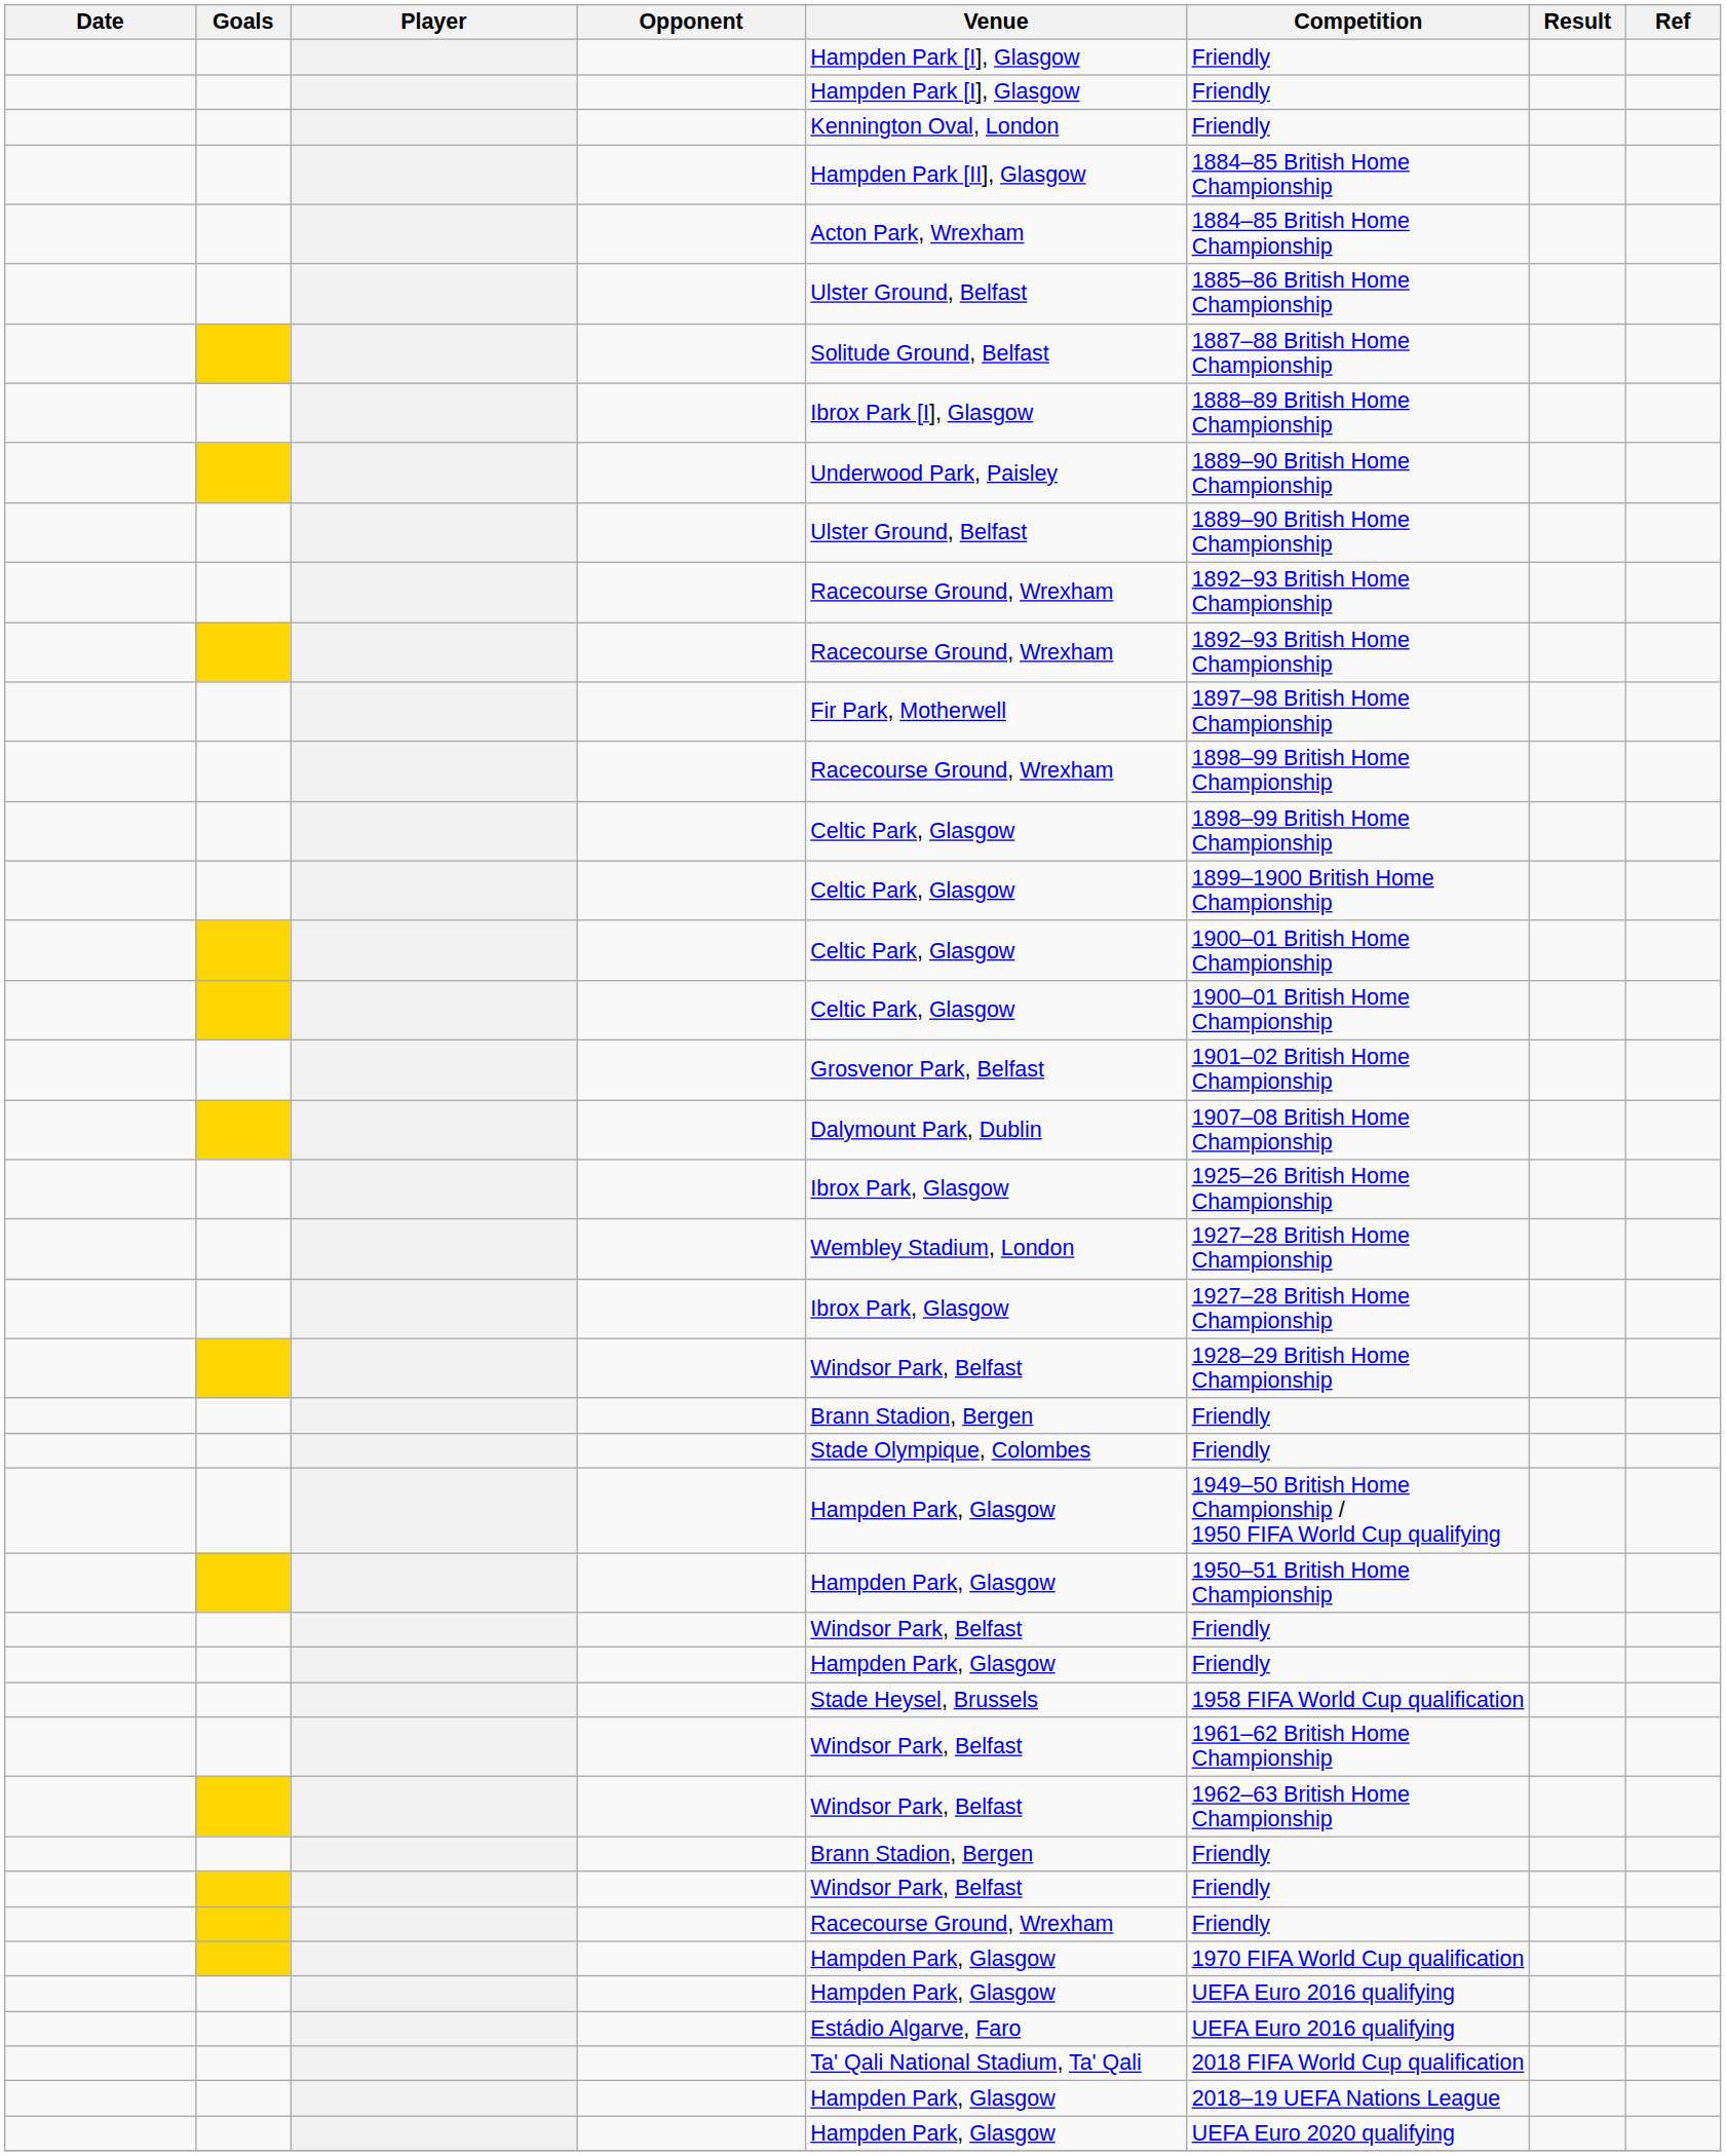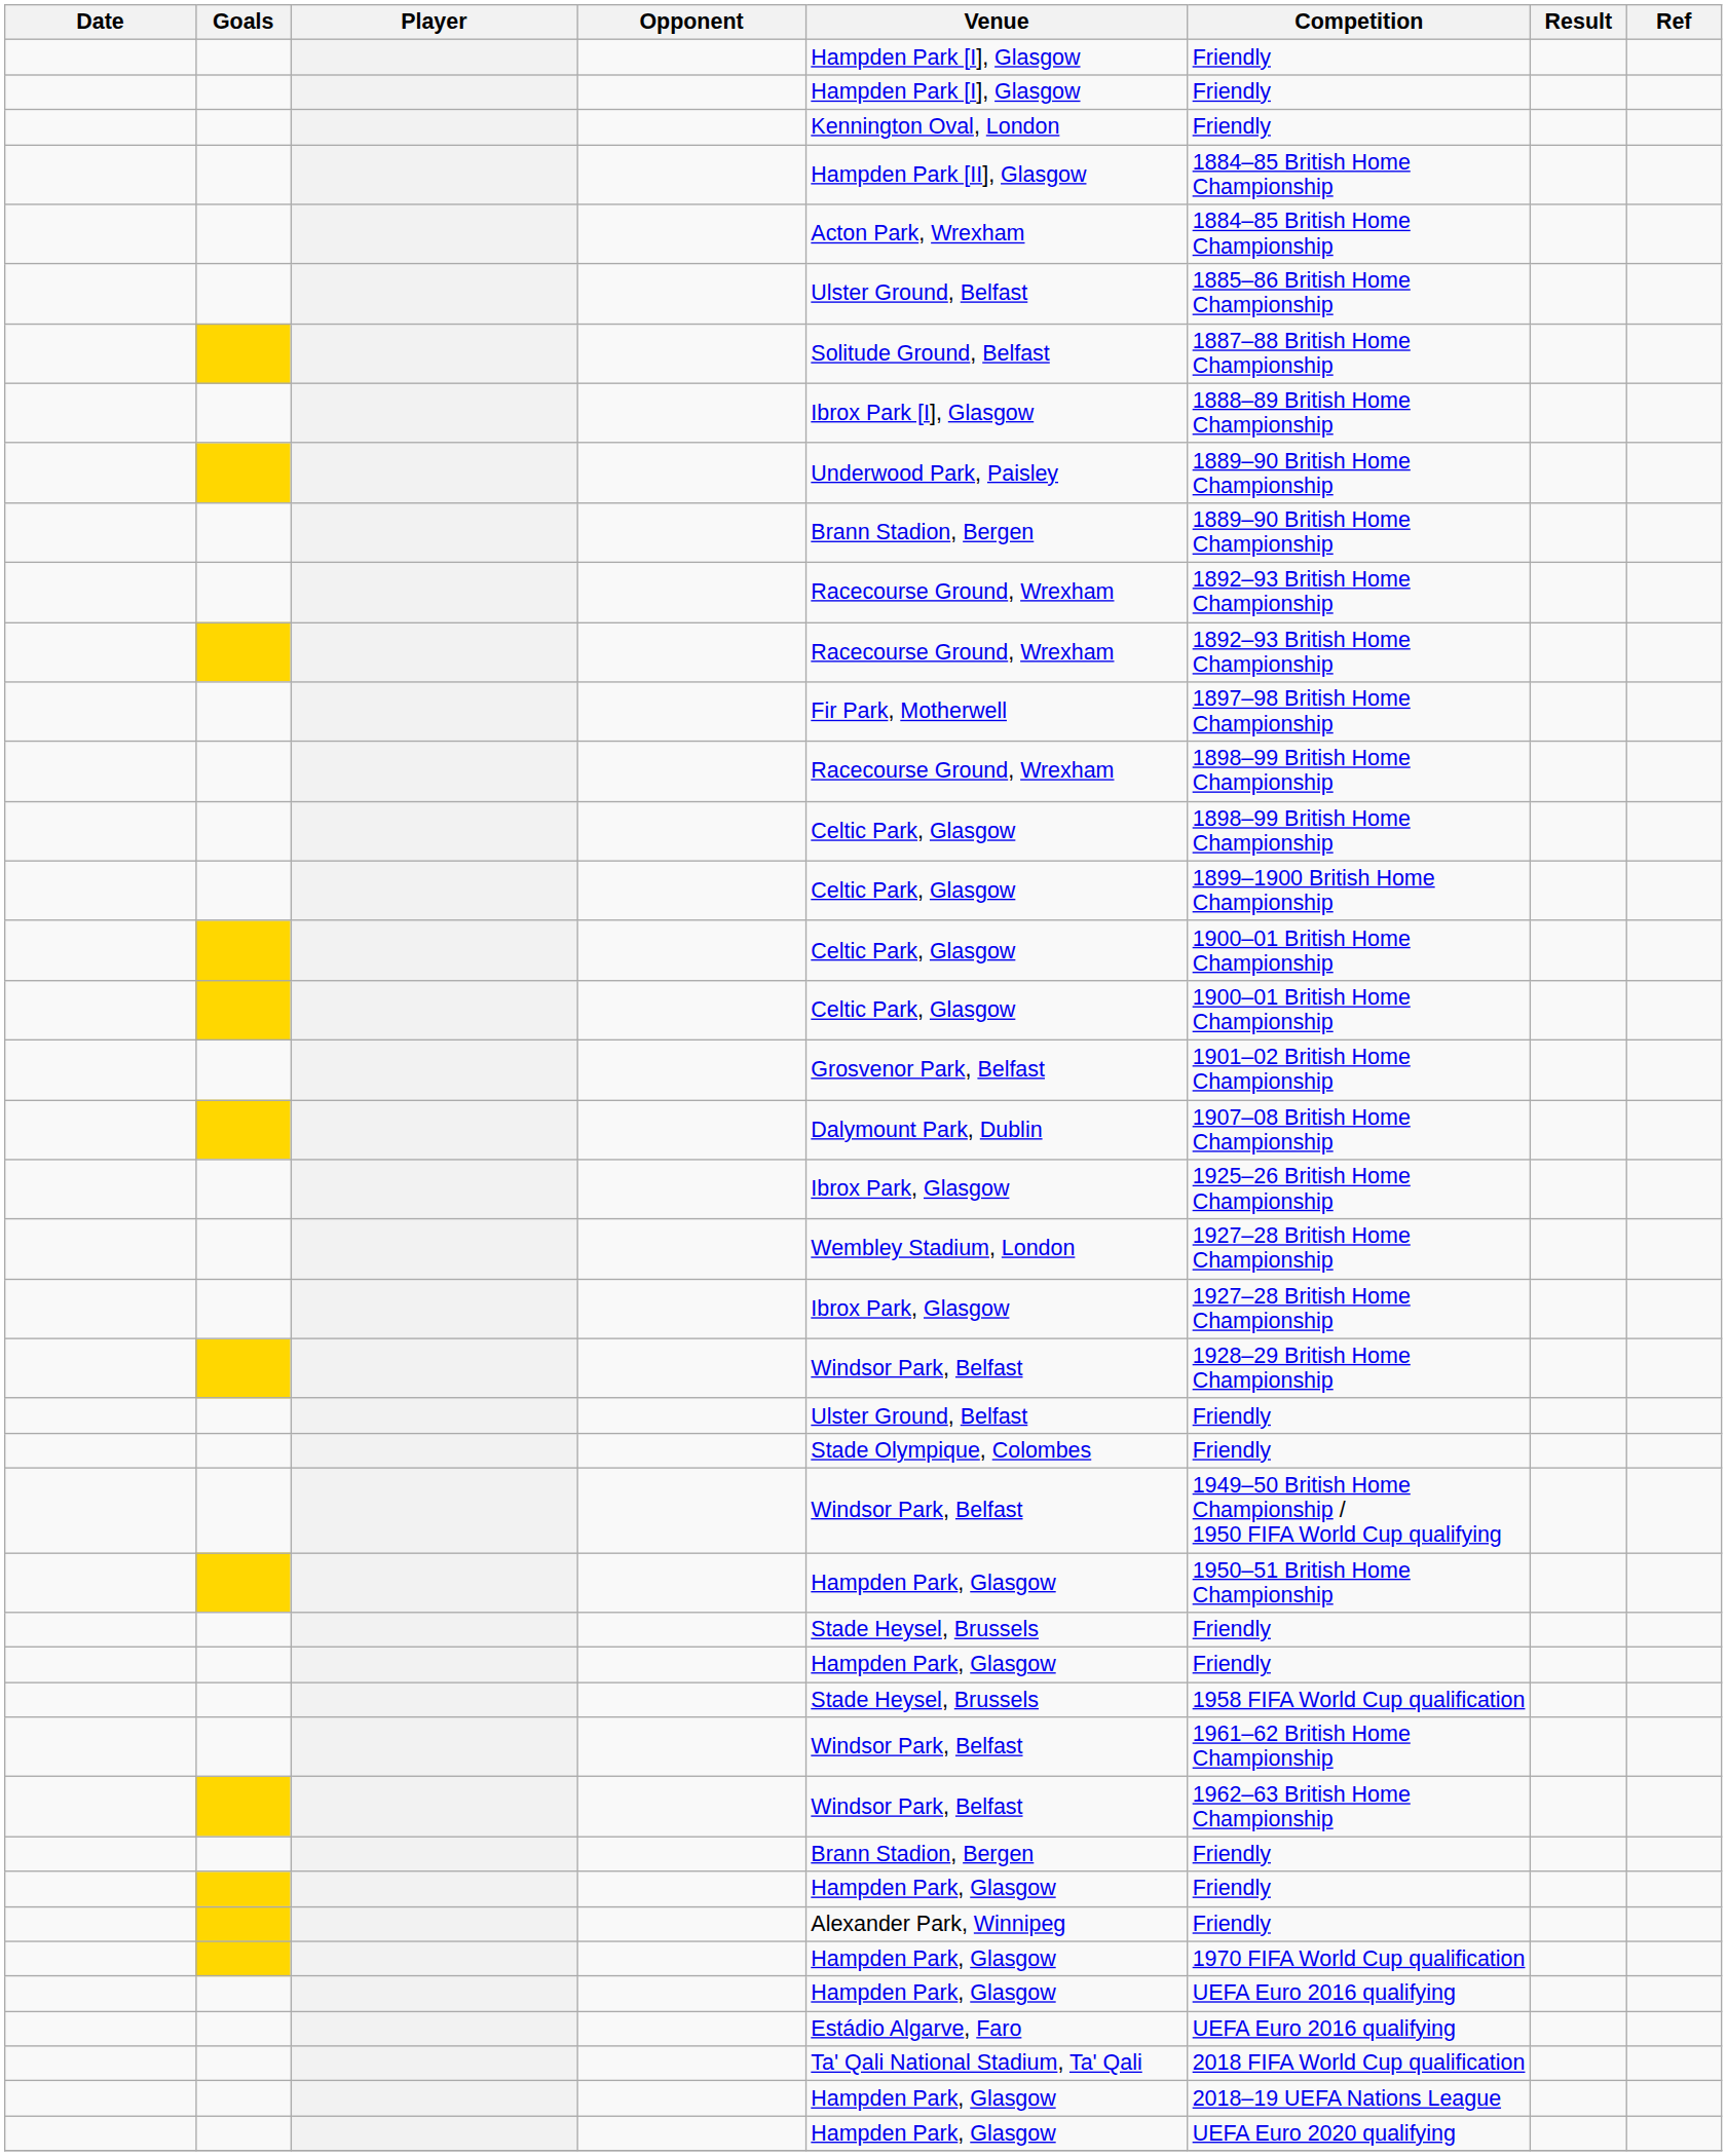row 11 | Venue: Ulster Ground, Belfast -> Brann Stadion, Bergen
row 26 | Venue: Brann Stadion, Bergen -> Ulster Ground, Belfast
row 28 | Venue: Hampden Park, Glasgow -> Windsor Park, Belfast
row 30 | Venue: Windsor Park, Belfast -> Stade Heysel, Brussels
row 36 | Venue: Windsor Park, Belfast -> Hampden Park, Glasgow
row 37 | Venue: Racecourse Ground, Wrexham -> Alexander Park, Winnipeg
